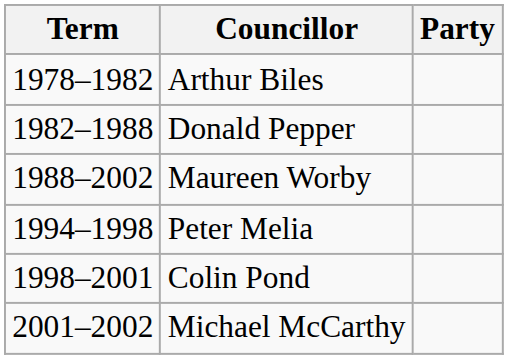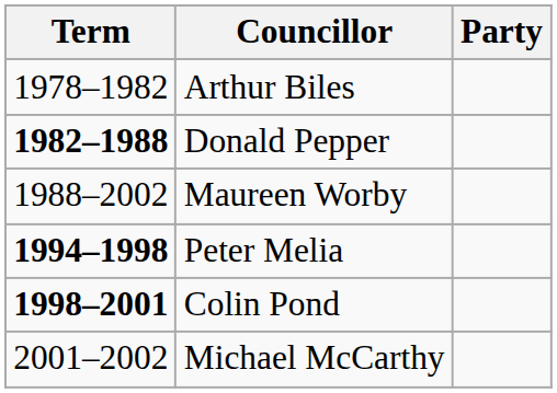Donald Pepper | Term: normal -> bold
Peter Melia | Term: normal -> bold
Colin Pond | Term: normal -> bold
